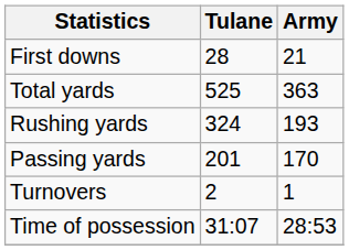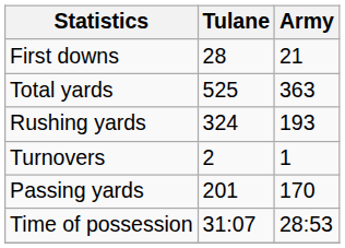rows swapped: Passing yards <-> Turnovers
